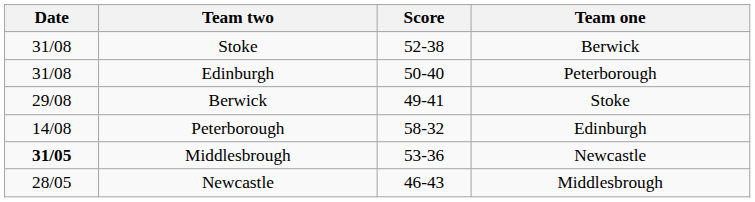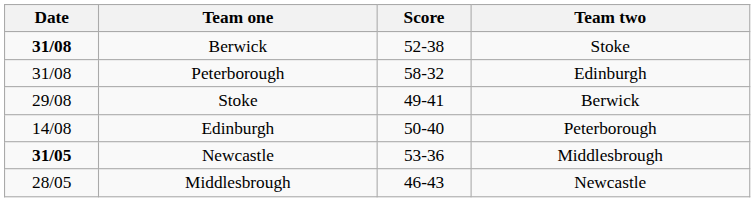columns swapped: Team one <-> Team two
row 2 | Date: normal -> bold
row 3 | Score: 50-40 -> 58-32
row 5 | Score: 58-32 -> 50-40
